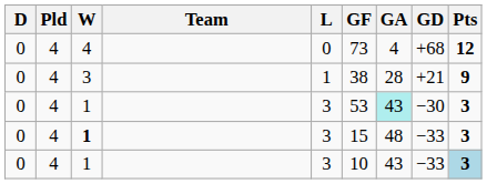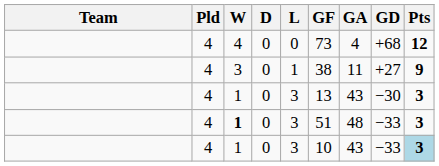columns swapped: Team <-> D
row 3 | GA: 28 -> 11
row 3 | GD: +21 -> +27
row 4 | GF: 53 -> 13
row 4 | GA: paleturquoise background -> no background
row 5 | GF: 15 -> 51
